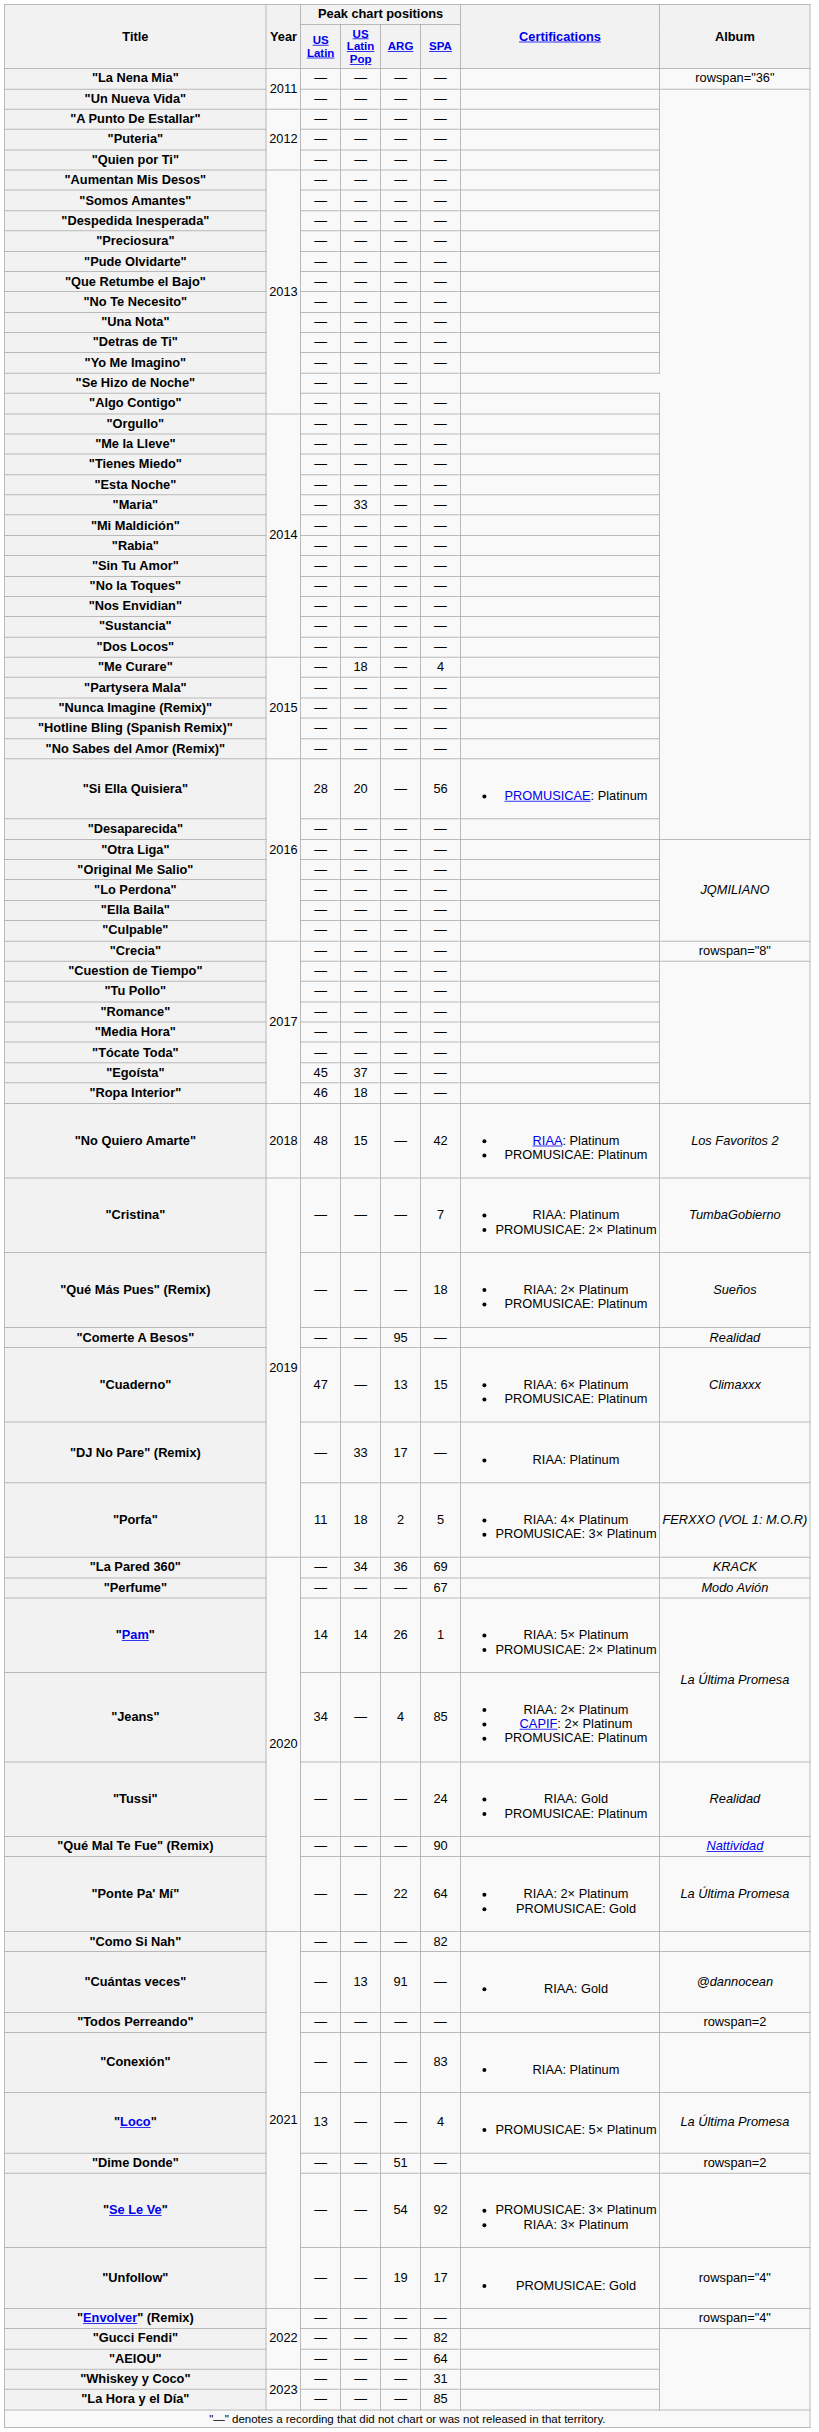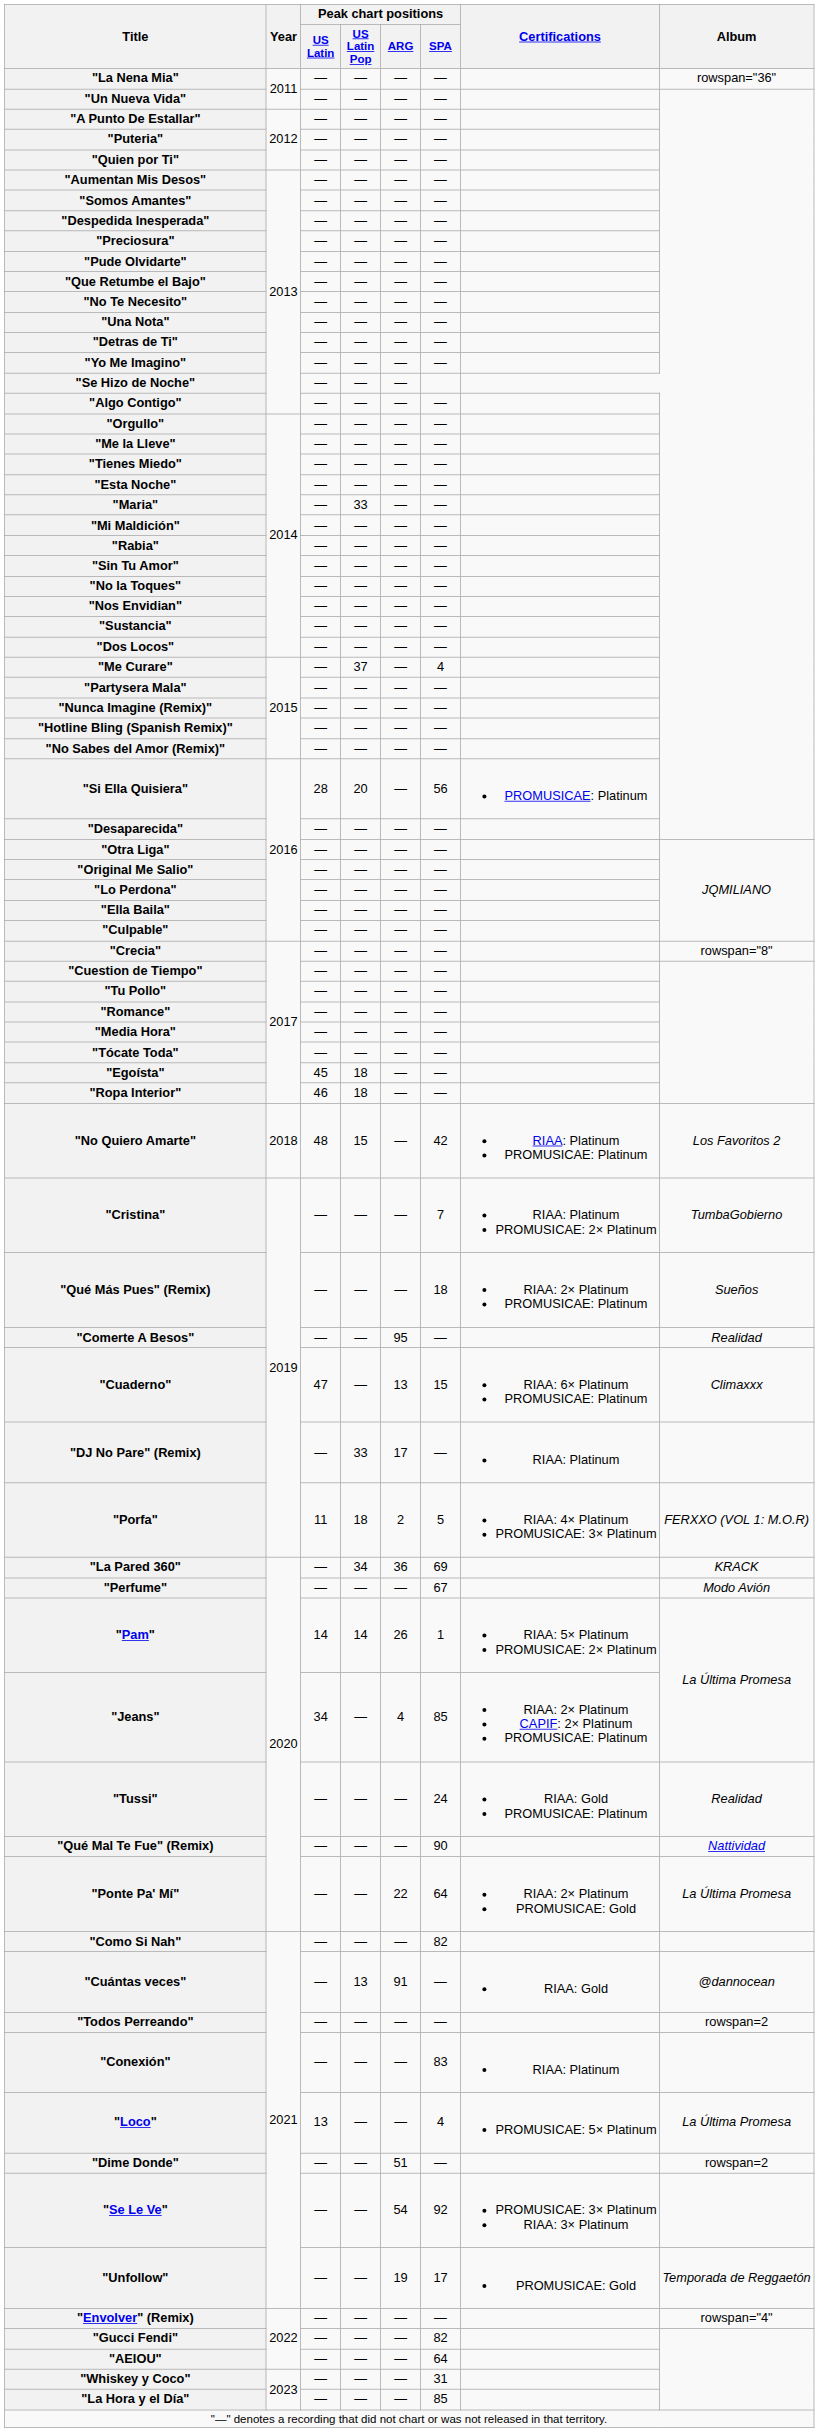"Me Curare" | Peak chart positions / US Latin Pop: 18 -> 37
"Egoísta" | Peak chart positions / US Latin Pop: 37 -> 18
"Unfollow" | Album: rowspan="4" -> Temporada de Reggaetón
